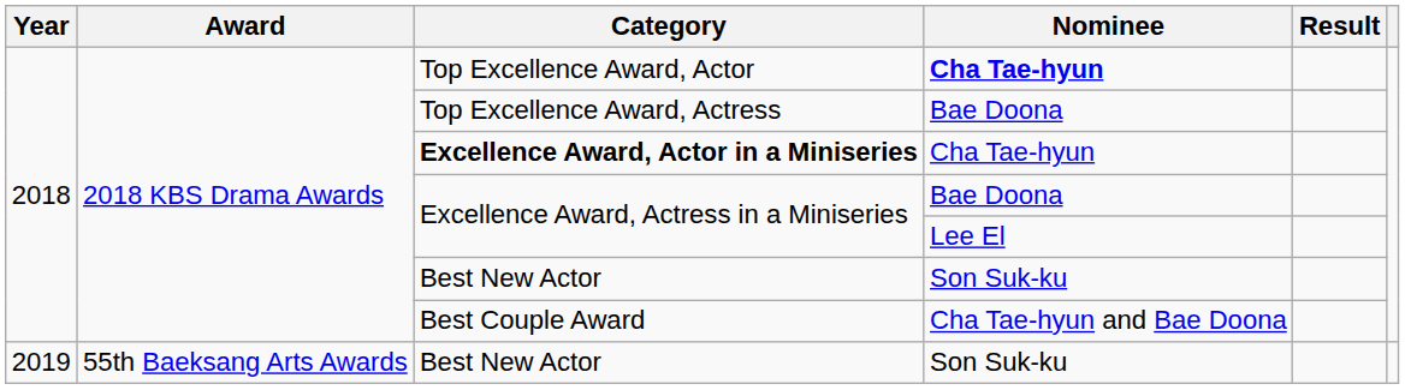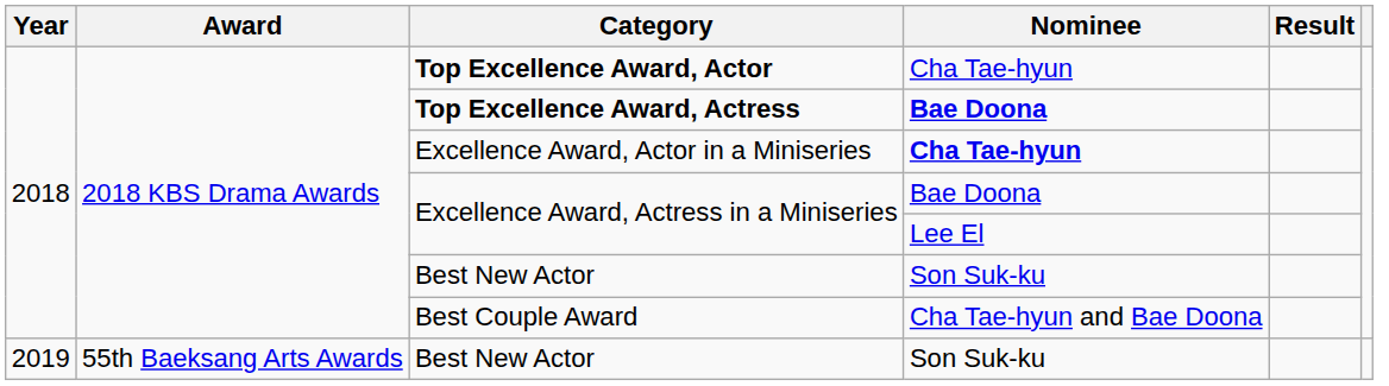Top Excellence Award, Actor | Category: normal -> bold
Top Excellence Award, Actor | Nominee: bold -> normal
Top Excellence Award, Actress | Category: normal -> bold
Top Excellence Award, Actress | Nominee: normal -> bold
Excellence Award, Actor in a Miniseries | Category: bold -> normal
Excellence Award, Actor in a Miniseries | Nominee: normal -> bold
